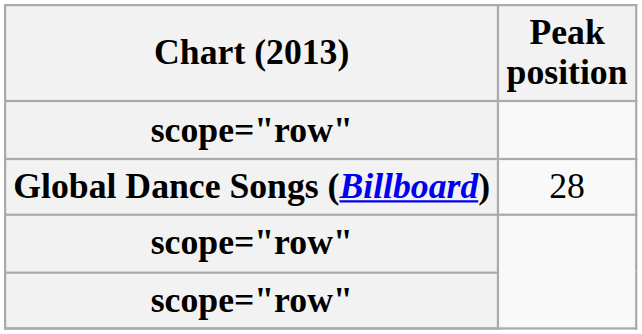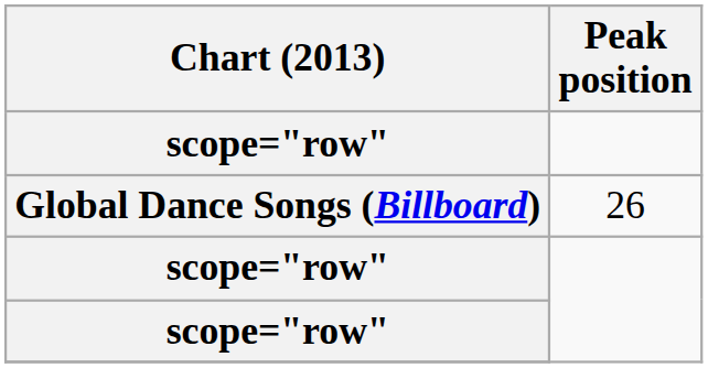Global Dance Songs (Billboard) | Peak position: 28 -> 26
